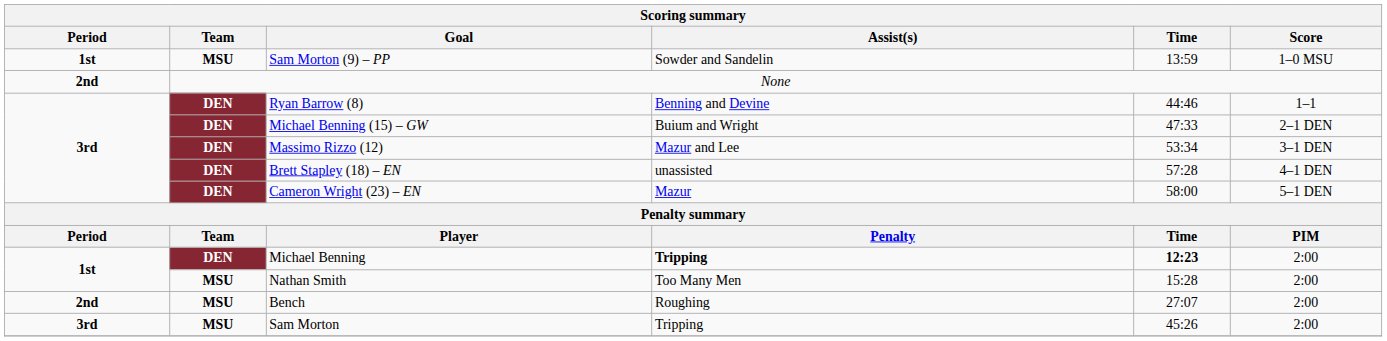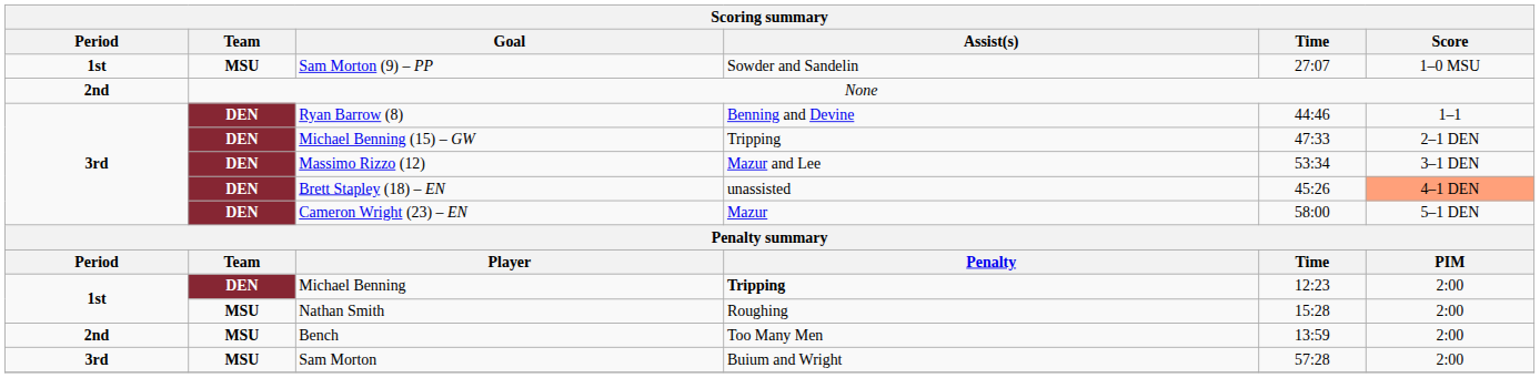Sam Morton (9) – PP | Time: 13:59 -> 27:07
Michael Benning (15) – GW | Assist(s): Buium and Wright -> Tripping
Brett Stapley (18) – EN | Time: 57:28 -> 45:26
Brett Stapley (18) – EN | Score: no background -> lightsalmon background
Michael Benning | Time: bold -> normal
Nathan Smith | Assist(s): Too Many Men -> Roughing
Bench | Assist(s): Roughing -> Too Many Men
Bench | Time: 27:07 -> 13:59
Sam Morton | Assist(s): Tripping -> Buium and Wright
Sam Morton | Time: 45:26 -> 57:28
